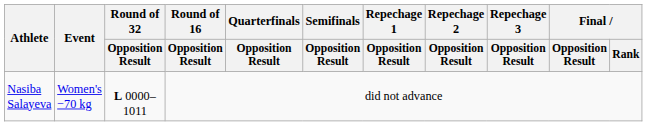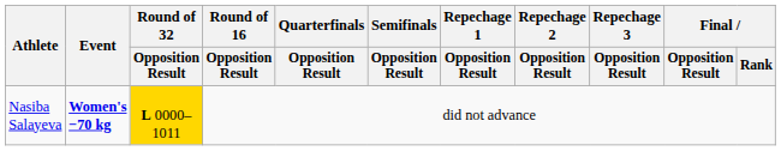Nasiba Salayeva | Event: normal -> bold
Nasiba Salayeva | Round of 32 / Opposition Result: no background -> gold background
